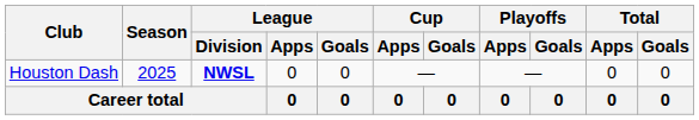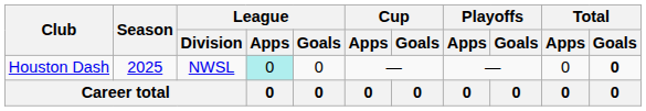Houston Dash | League / Division: bold -> normal
Houston Dash | League / Apps: no background -> paleturquoise background
Houston Dash | Total / Goals: normal -> bold
